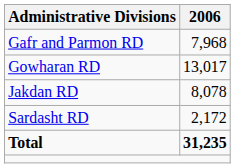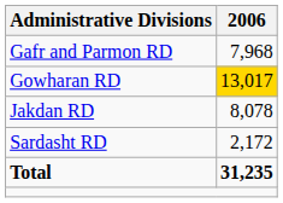Gowharan RD | 2006: no background -> gold background
